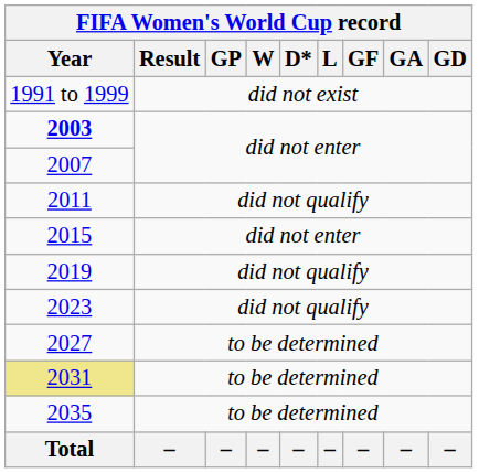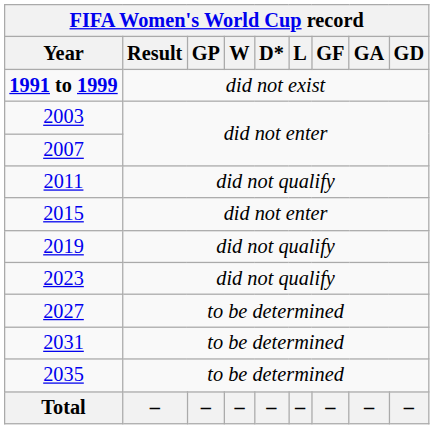1991 to 1999 | Year: normal -> bold
2003 | Year: bold -> normal
2031 | Year: khaki background -> no background
